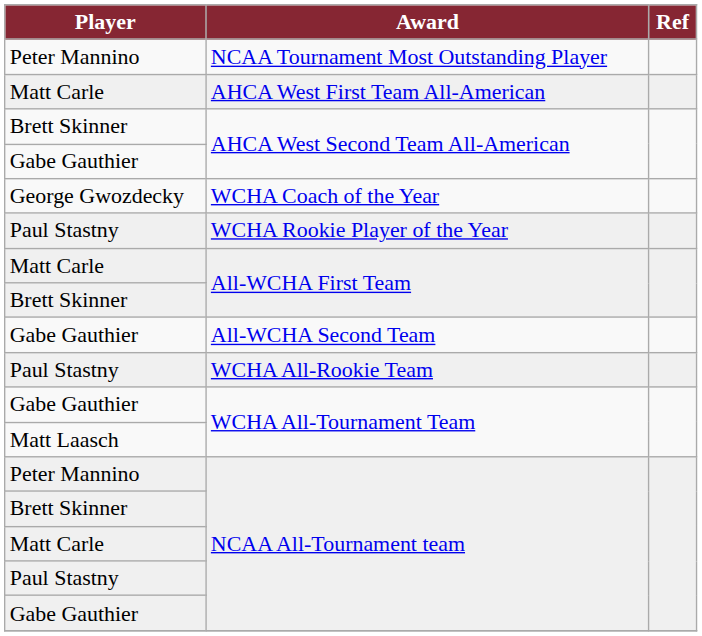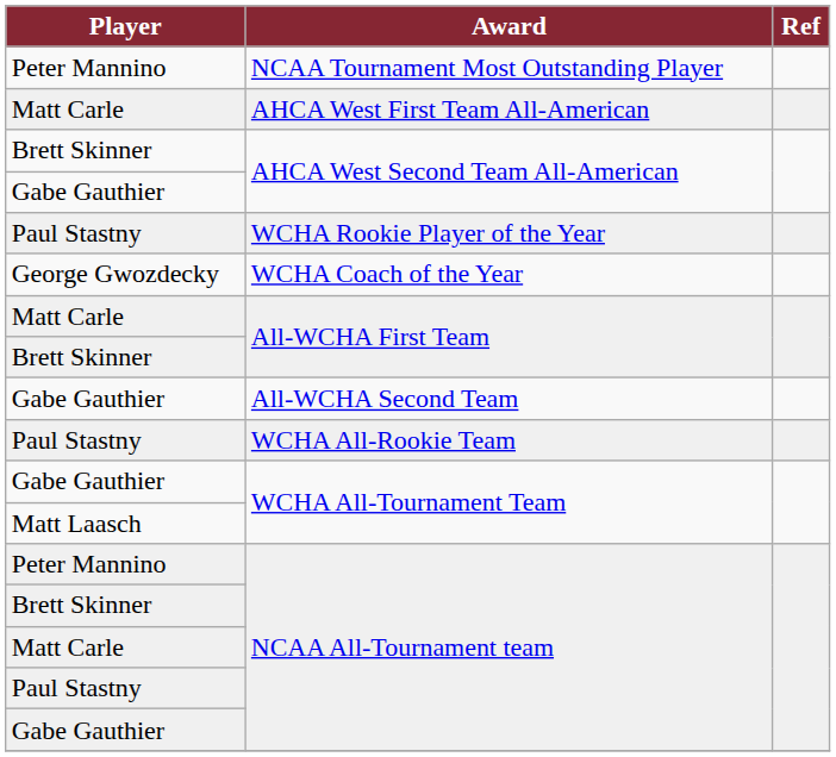rows swapped: WCHA Rookie Player of the Year <-> WCHA Coach of the Year
